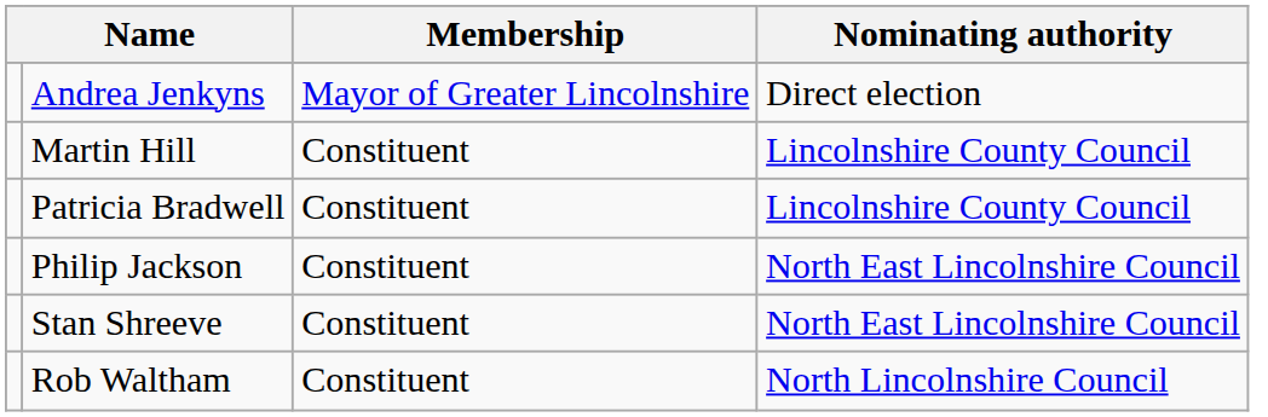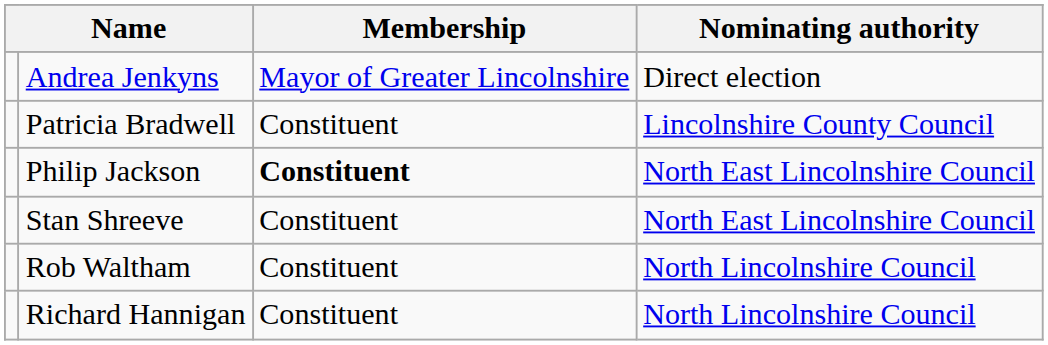- row: Martin Hill | Constituent | Lincolnshire County Council
Philip Jackson | Membership: normal -> bold
+ row: Richard Hannigan | Constituent | North Lincolnshire Council
